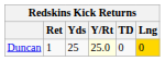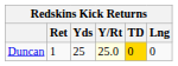Duncan | TD: no background -> gold background
Duncan | Lng: gold background -> no background
